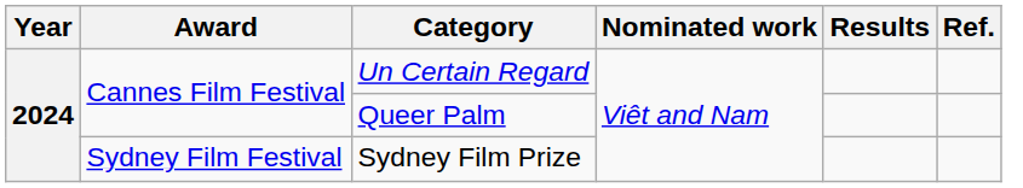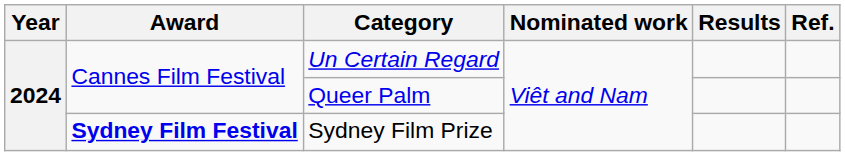Sydney Film Prize | Award: normal -> bold
